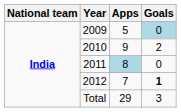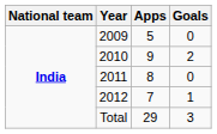2009 | Goals: lightblue background -> no background
2011 | Apps: lightblue background -> no background
2012 | Goals: bold -> normal
